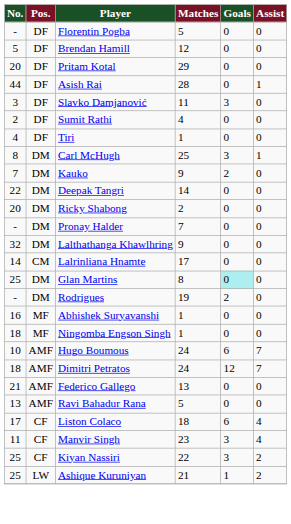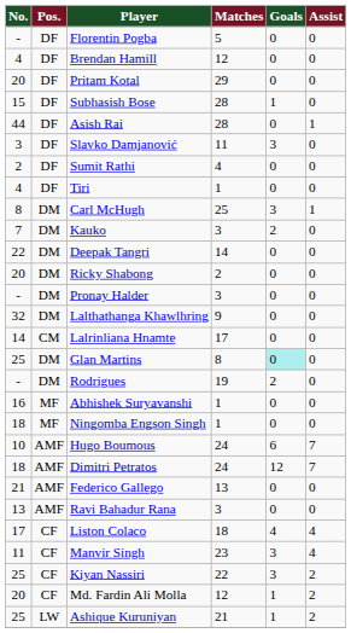Brendan Hamill | No.: 5 -> 4
+ row: 15 | DF | Subhasish Bose | 28 | 1 | 0
Kauko | Matches: 9 -> 3
Pronay Halder | Matches: 7 -> 3
Ravi Bahadur Rana | Matches: 5 -> 3
Liston Colaco | Goals: 6 -> 4
+ row: 20 | CF | Md. Fardin Ali Molla | 12 | 1 | 2
